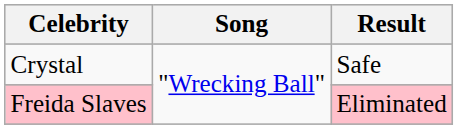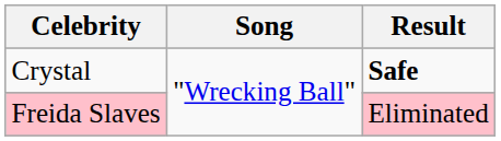Crystal | Result: normal -> bold
